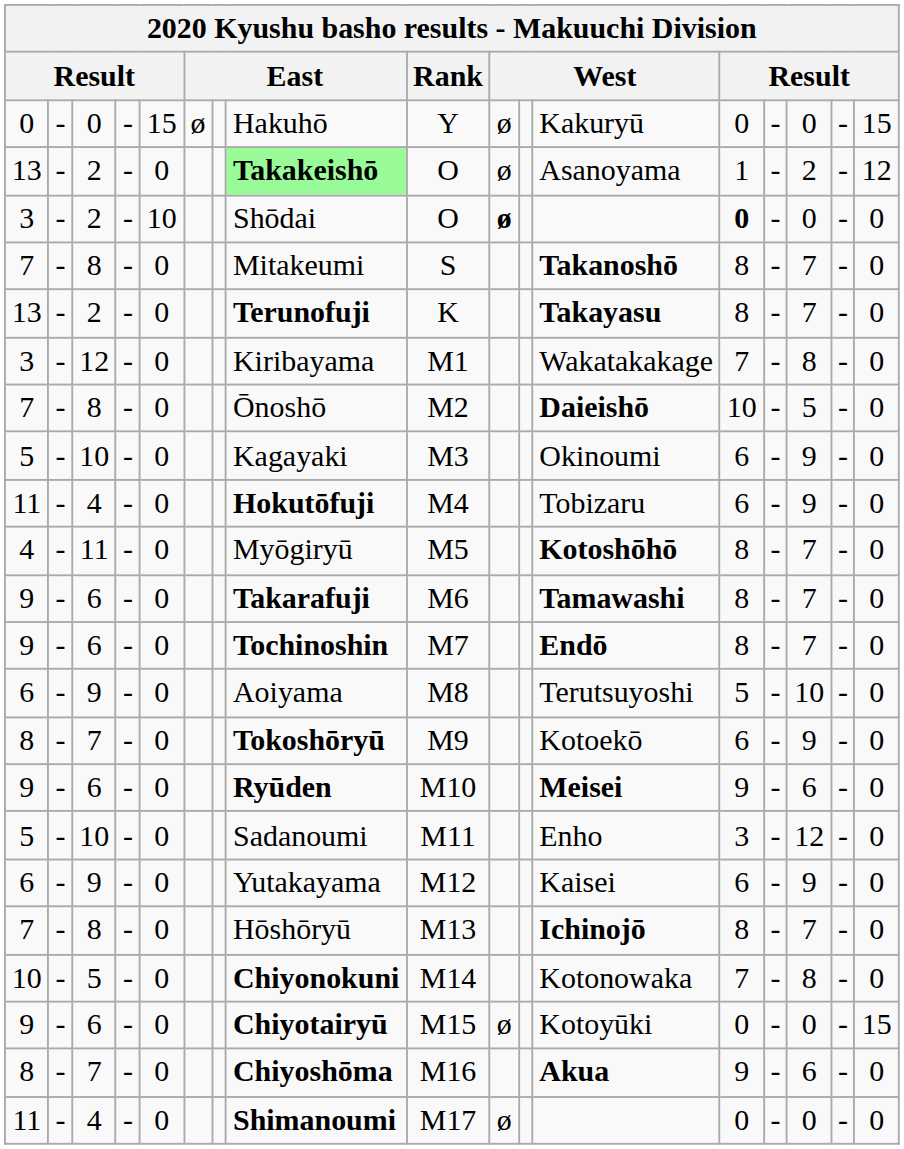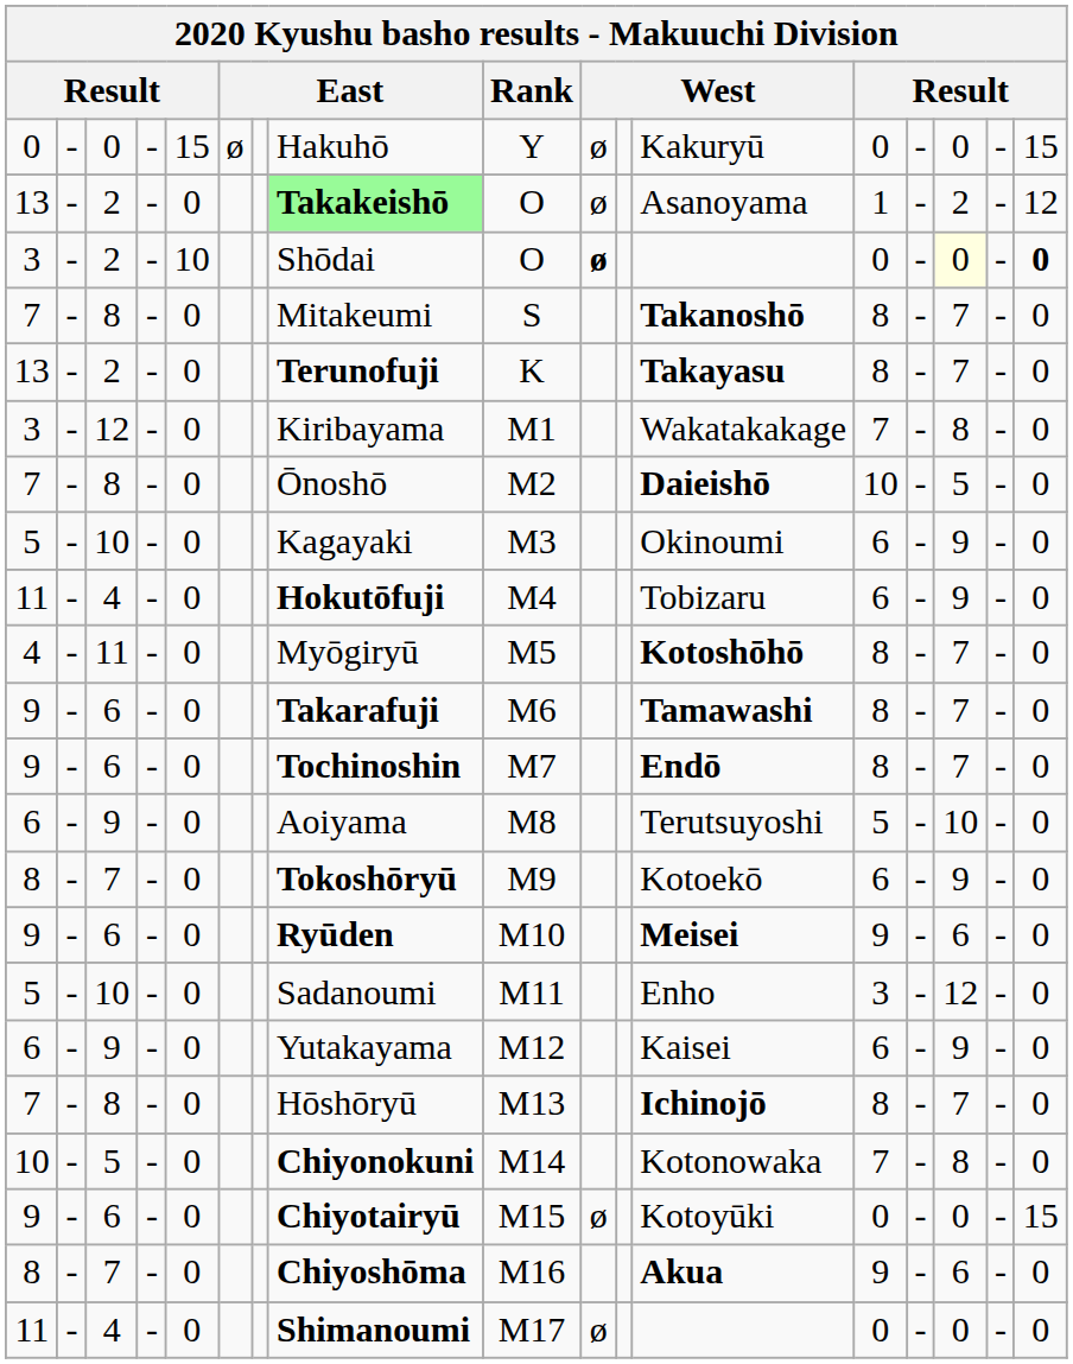3 / 2 | column 13: bold -> normal
3 / 2 | column 15: no background -> lightyellow background
3 / 2 | column 17: normal -> bold
